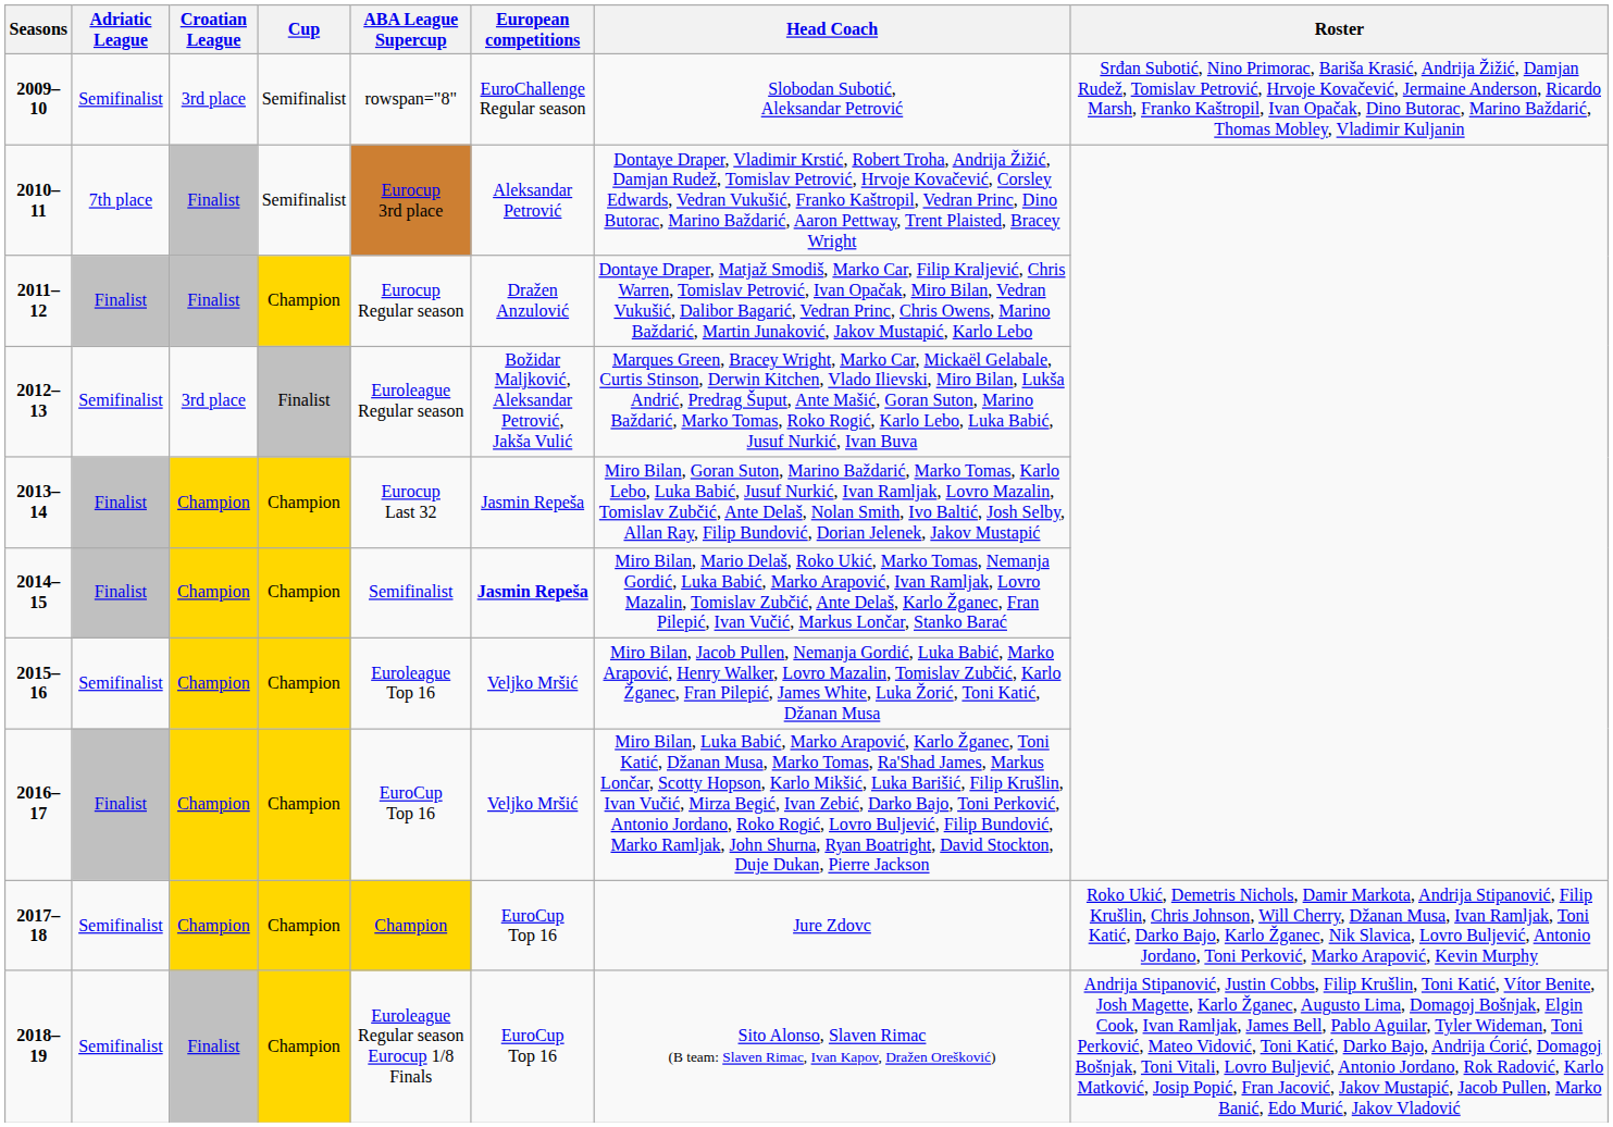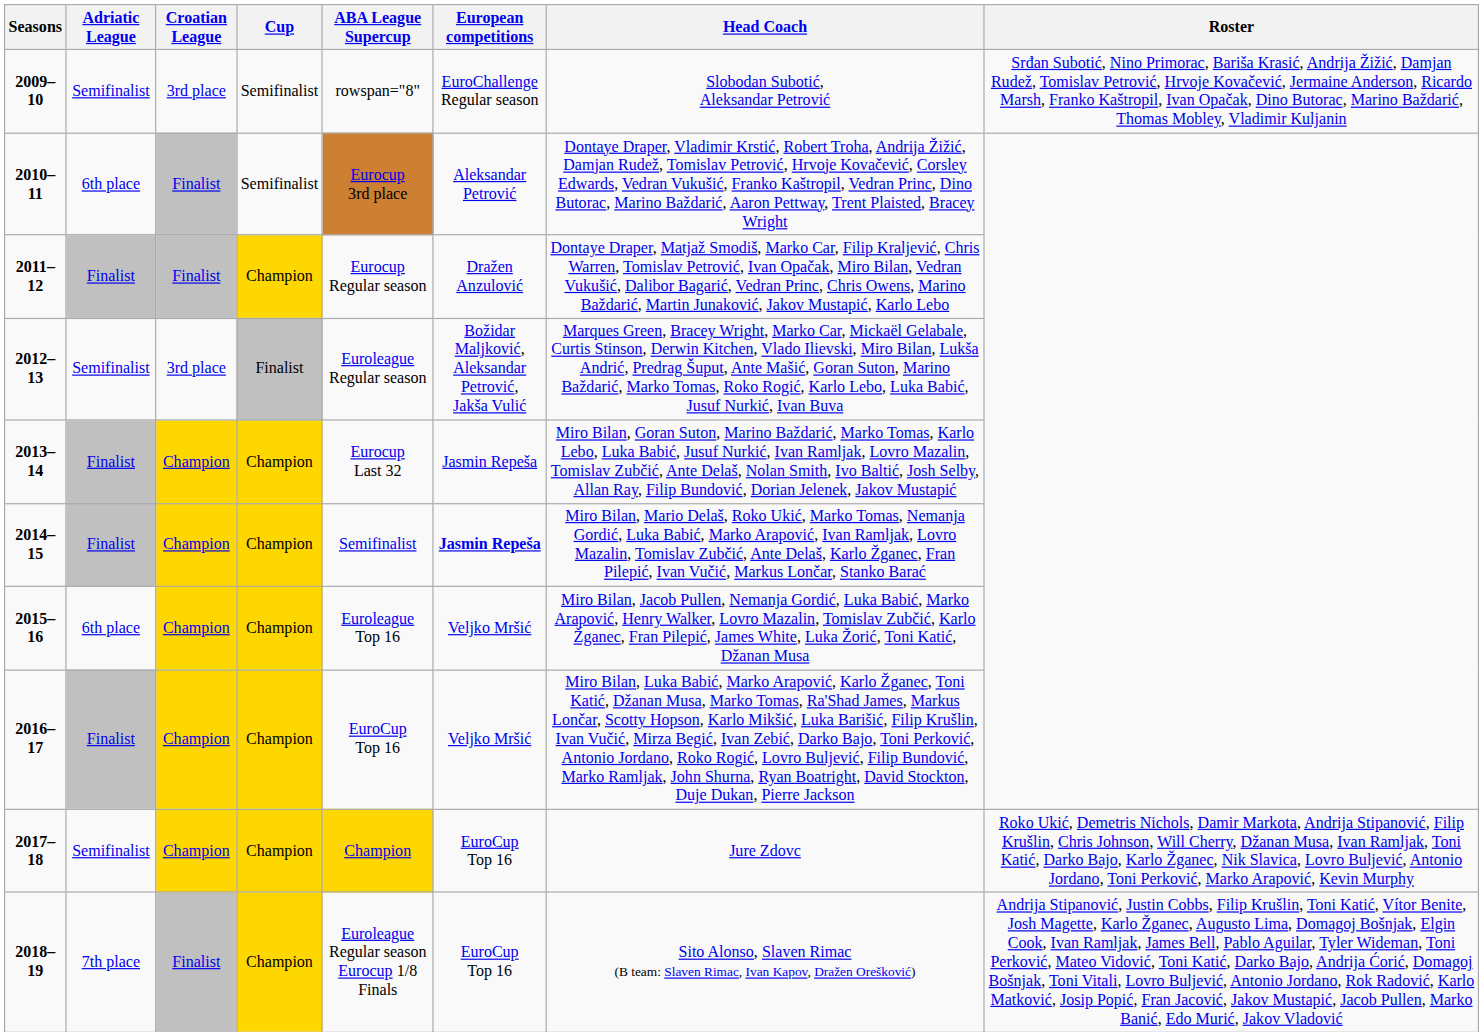2010–11 | Adriatic League: 7th place -> 6th place
2015–16 | Adriatic League: Semifinalist -> 6th place
2018–19 | Adriatic League: Semifinalist -> 7th place
